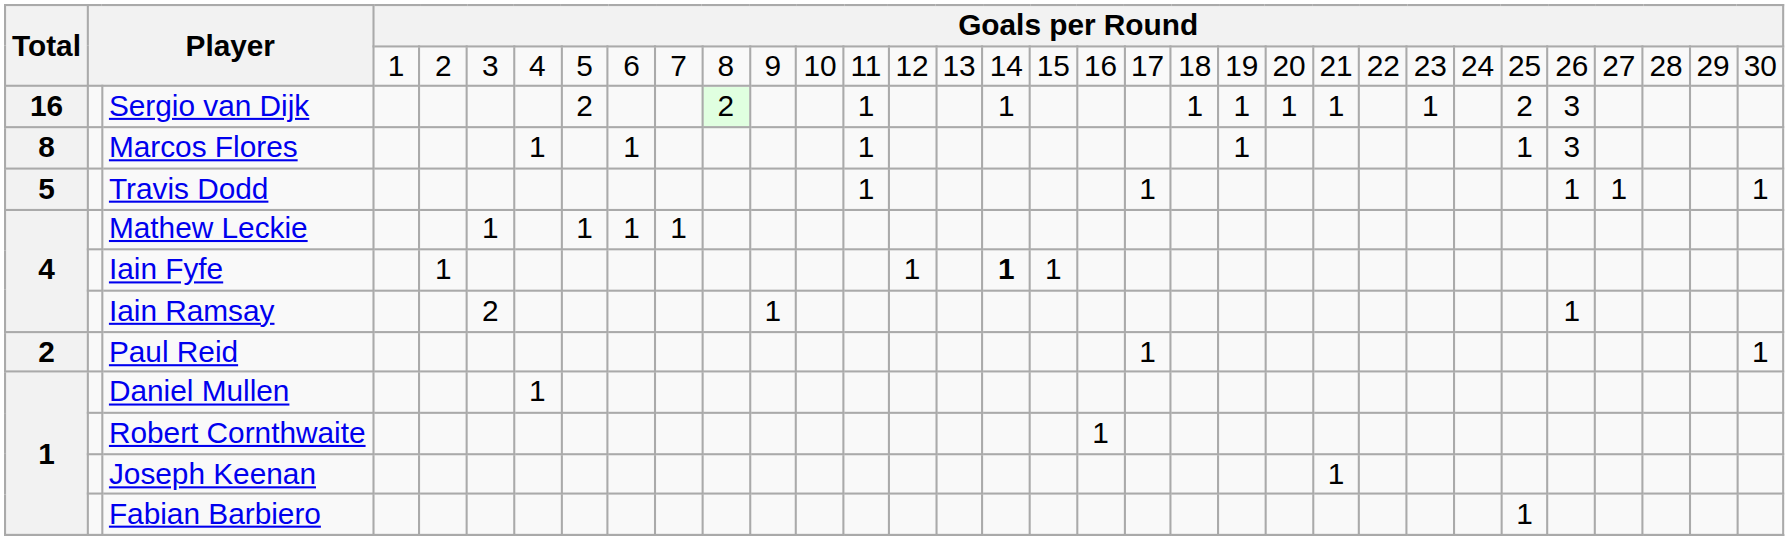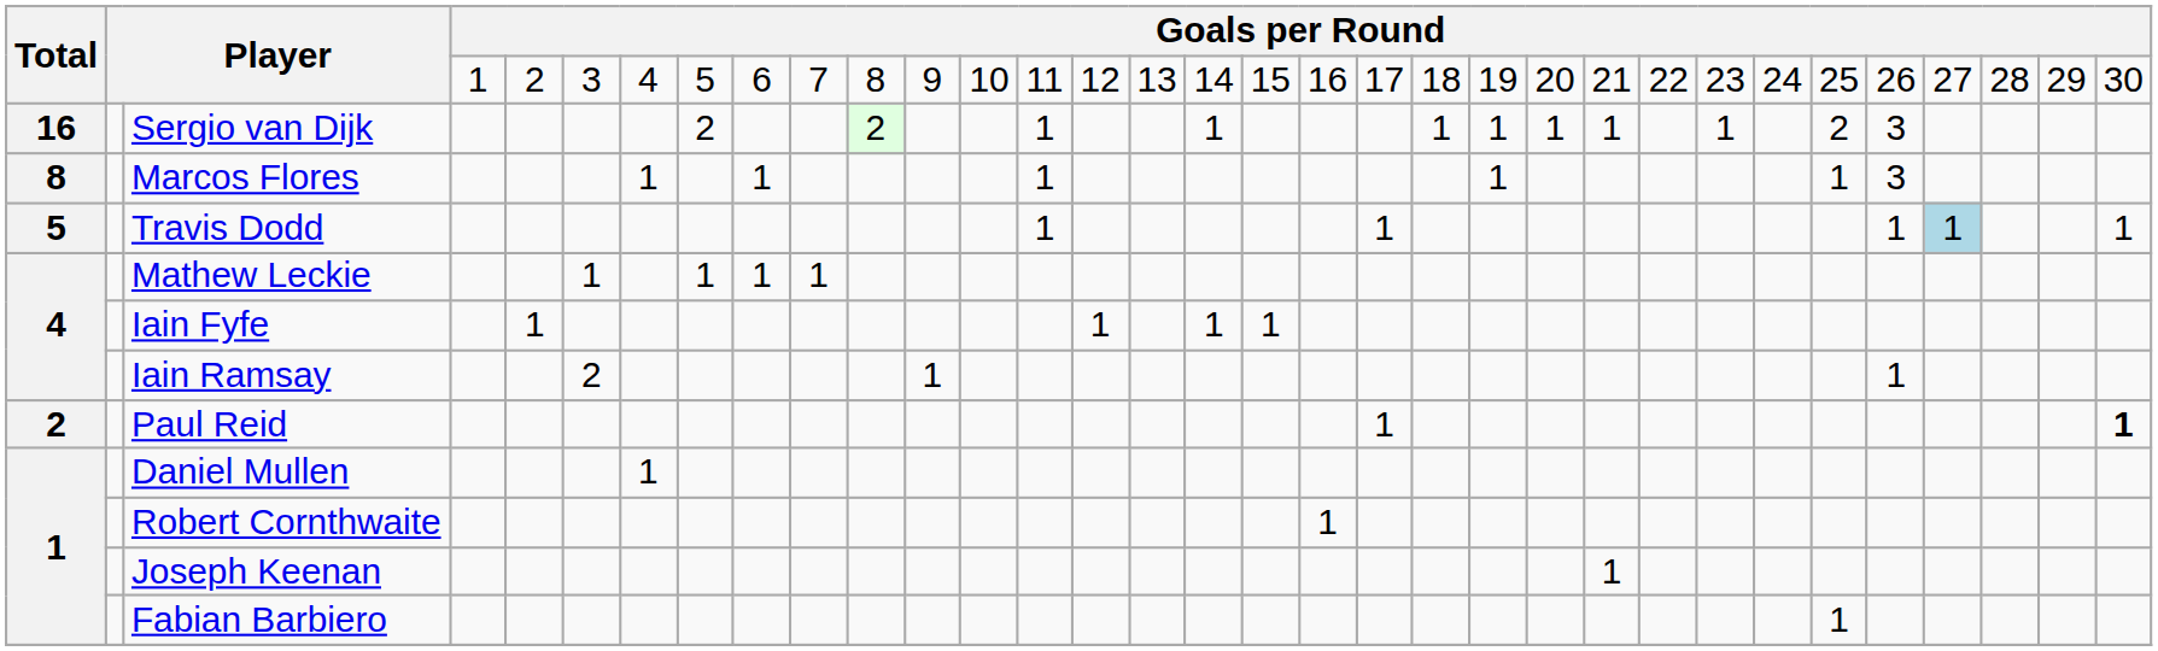Travis Dodd | column 30: no background -> lightblue background
Iain Fyfe | column 17: bold -> normal
Paul Reid | column 33: normal -> bold
